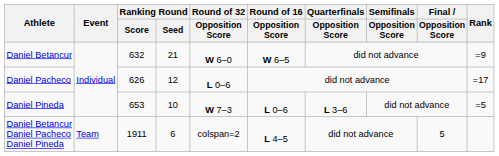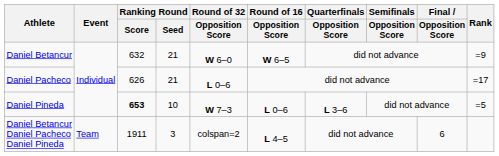Daniel Pacheco | Ranking Round / Seed: 12 -> 21
Daniel Pineda | Ranking Round / Score: normal -> bold
Daniel Betancur Daniel Pacheco Daniel Pineda | Ranking Round / Seed: 6 -> 3
Daniel Betancur Daniel Pacheco Daniel Pineda | Final / Opposition Score: 5 -> 6
